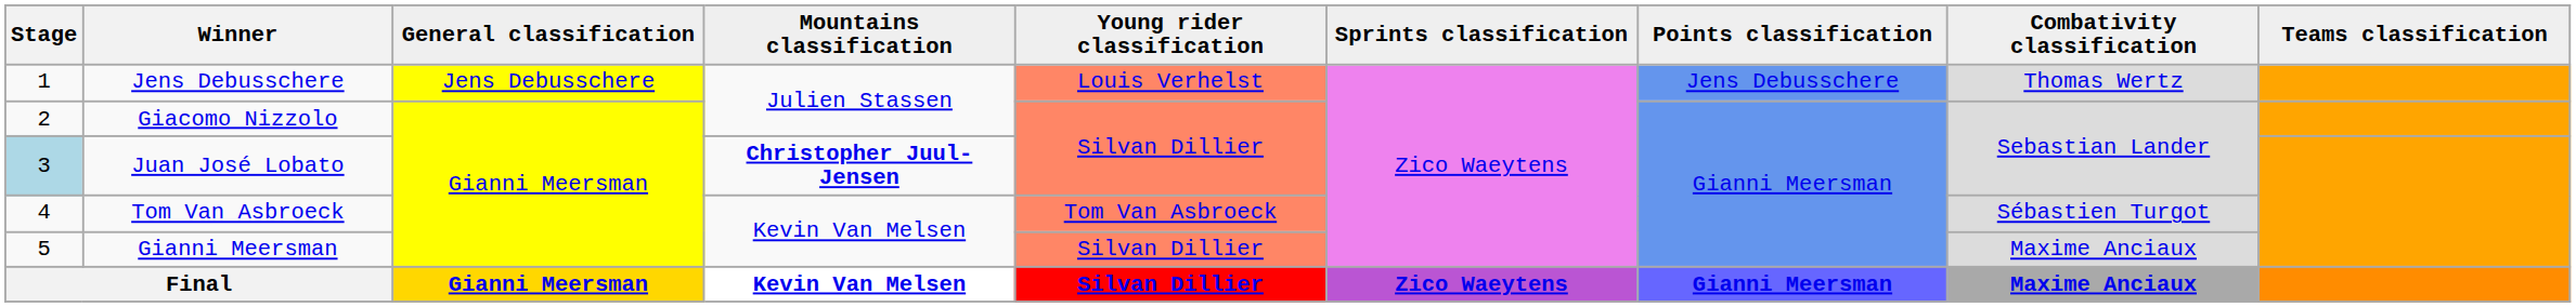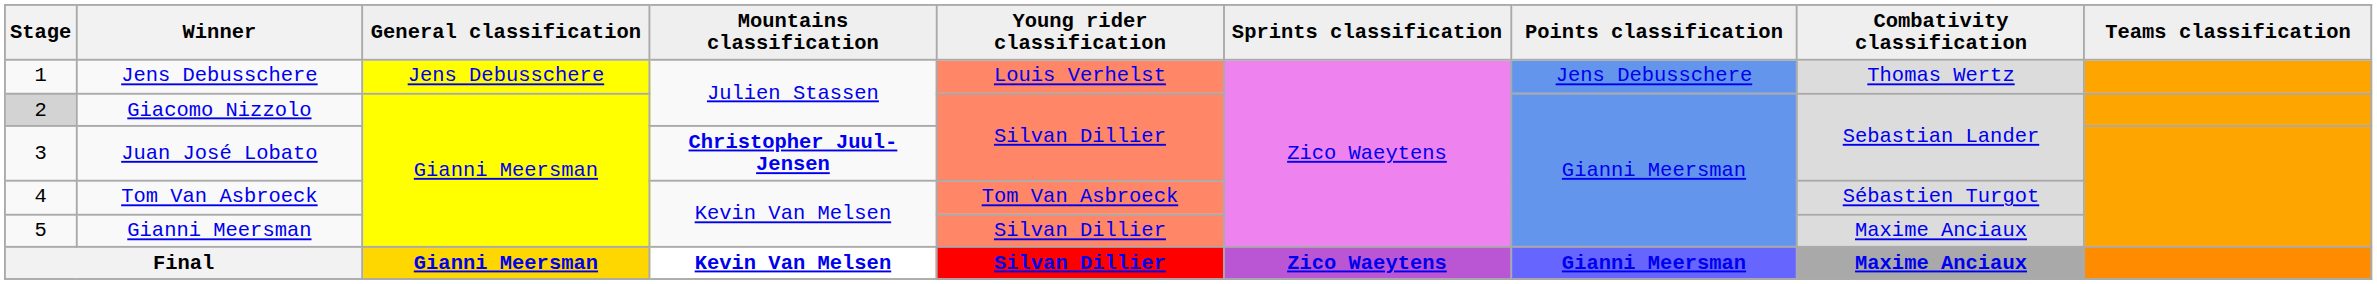Giacomo Nizzolo | Stage: no background -> lightgrey background
Juan José Lobato | Stage: lightblue background -> no background
